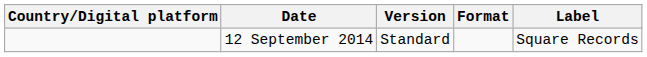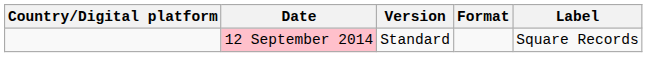12 September 2014 | Date: no background -> pink background
